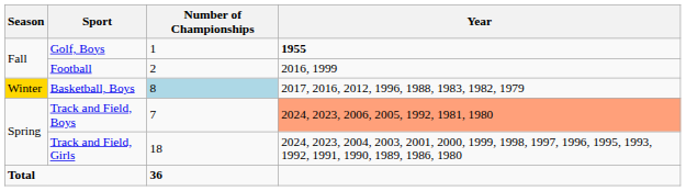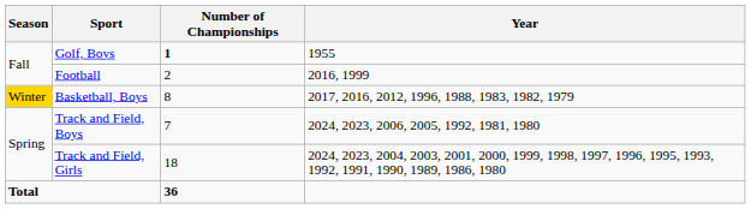Golf, Boys | Number of Championships: normal -> bold
Golf, Boys | Year: bold -> normal
Basketball, Boys | Number of Championships: lightblue background -> no background
Track and Field, Boys | Year: lightsalmon background -> no background
